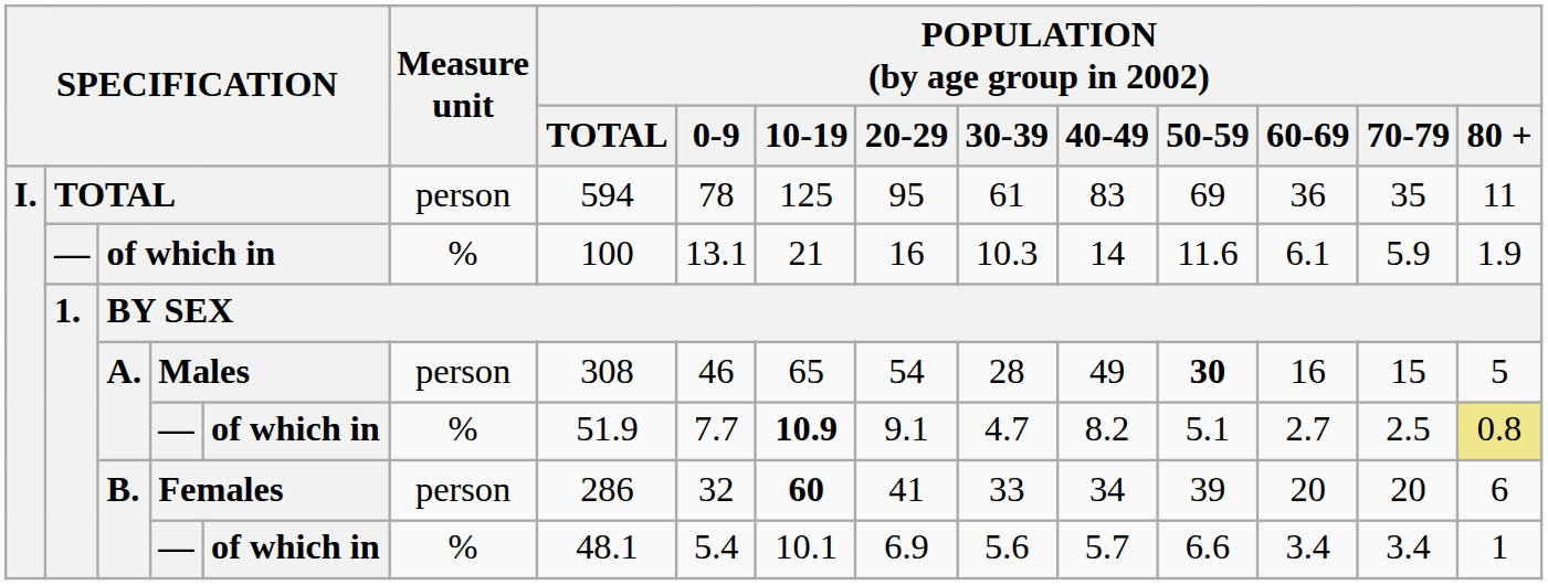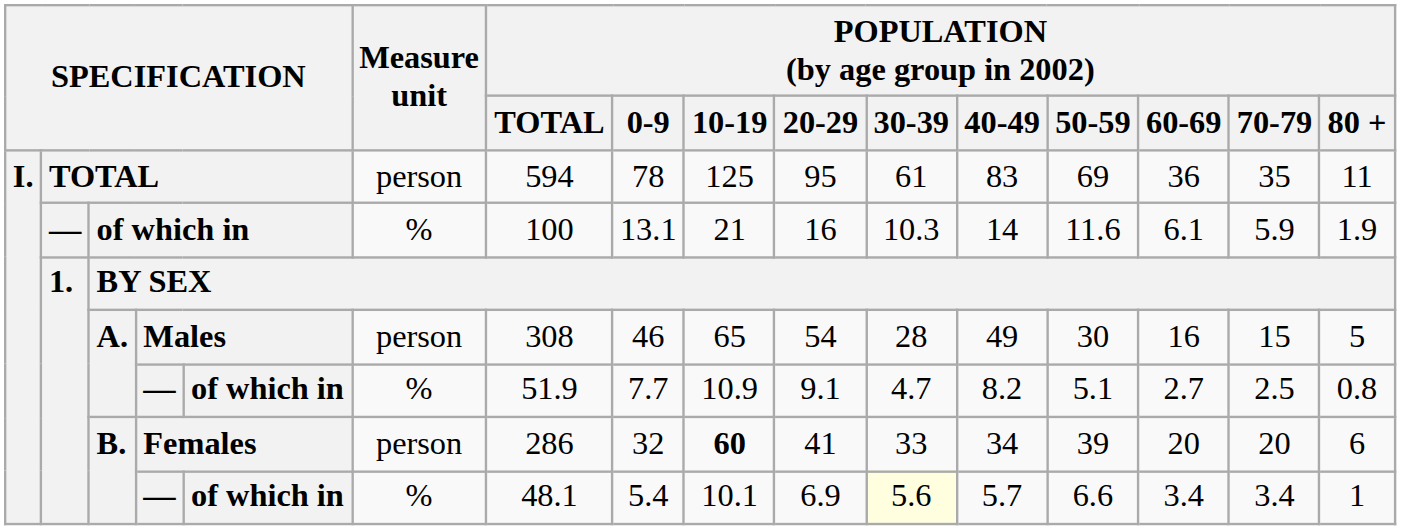Males | POPULATION (by age group in 2002) / 50-59: bold -> normal
A. / — | POPULATION (by age group in 2002) / 10-19: bold -> normal
A. / — | POPULATION (by age group in 2002) / 80 +: khaki background -> no background
B. / — | POPULATION (by age group in 2002) / 30-39: no background -> lightyellow background
